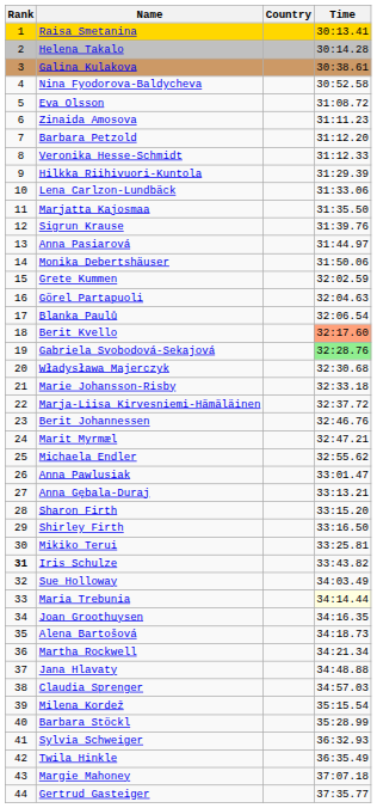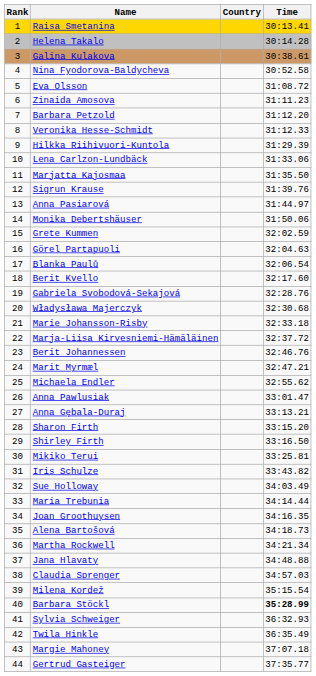Berit Kvello | Time: lightsalmon background -> no background
Gabriela Svobodová-Sekajová | Time: lightgreen background -> no background
Iris Schulze | Rank: bold -> normal
Maria Trebunia | Time: lightyellow background -> no background
Barbara Stöckl | Time: normal -> bold
